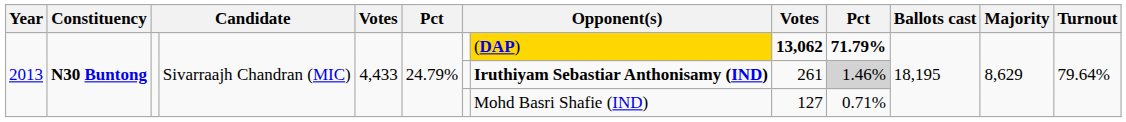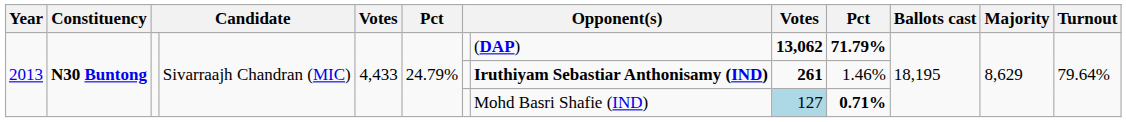row 2 | column 8: gold background -> no background
row 3 | column 9: normal -> bold
row 3 | column 10: lightgrey background -> no background
row 4 | column 9: no background -> lightblue background
row 4 | column 10: normal -> bold
